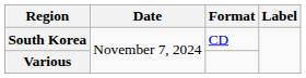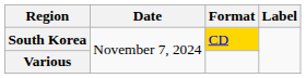South Korea | Format: no background -> gold background
